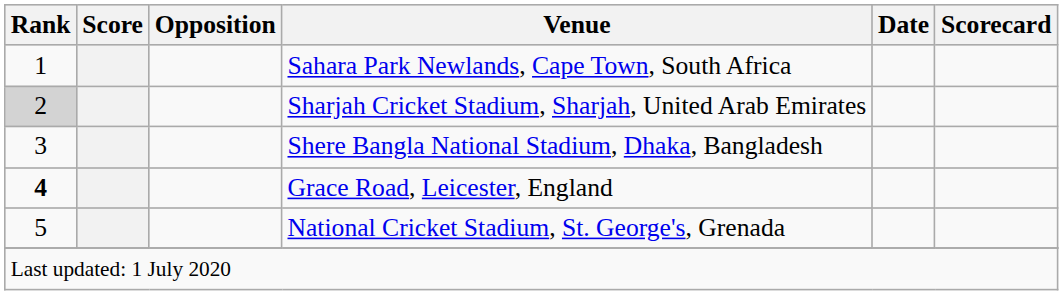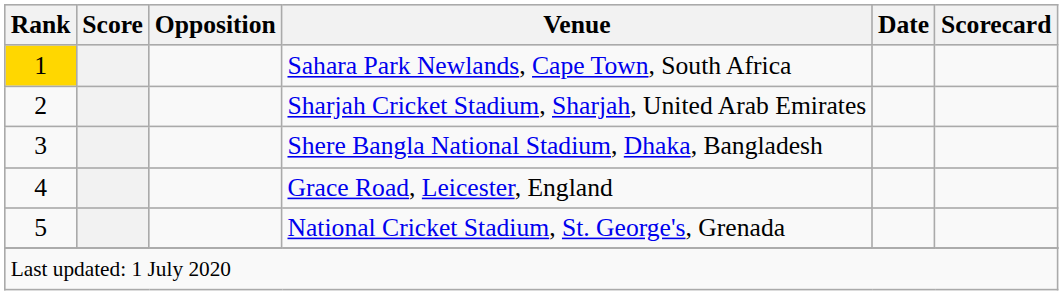Sahara Park Newlands, Cape Town, South Africa | Rank: no background -> gold background
Sharjah Cricket Stadium, Sharjah, United Arab Emirates | Rank: lightgrey background -> no background
Grace Road, Leicester, England | Rank: bold -> normal
